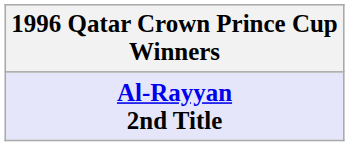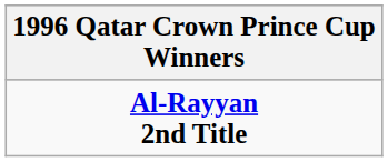row 2 | column 1: lavender background -> no background
